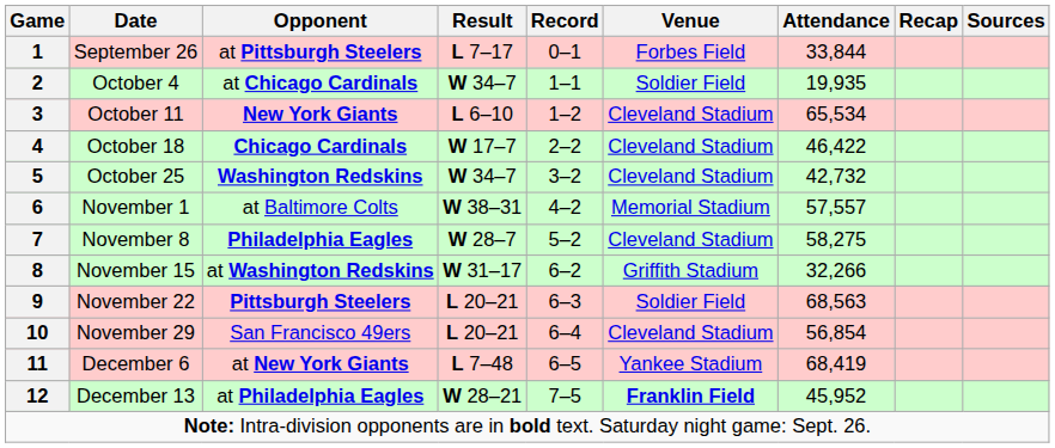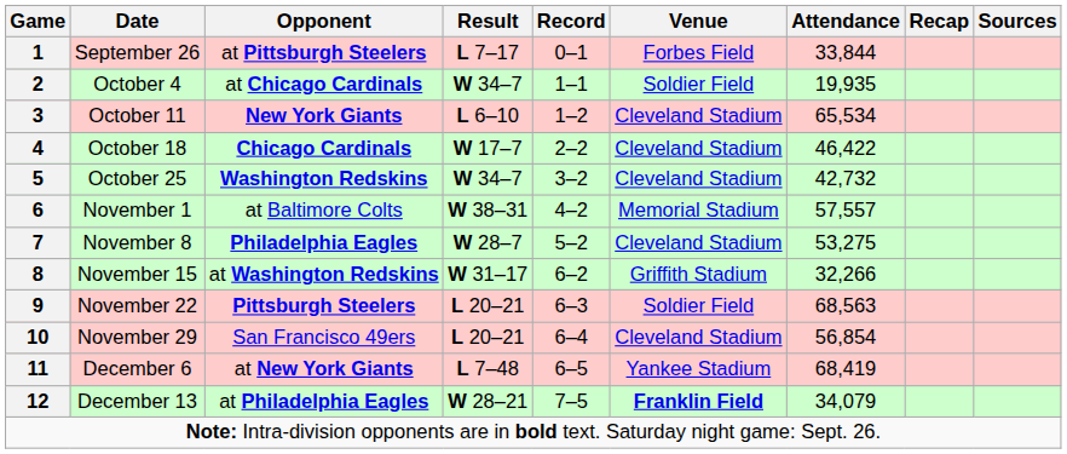7 | Attendance: 58,275 -> 53,275
12 | Attendance: 45,952 -> 34,079
